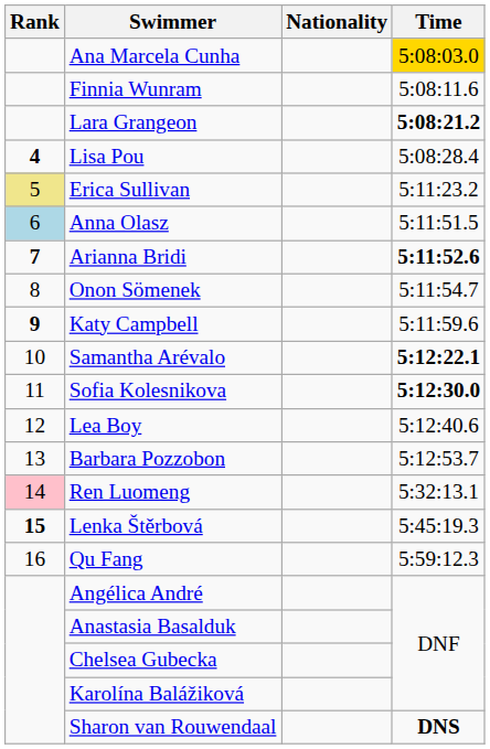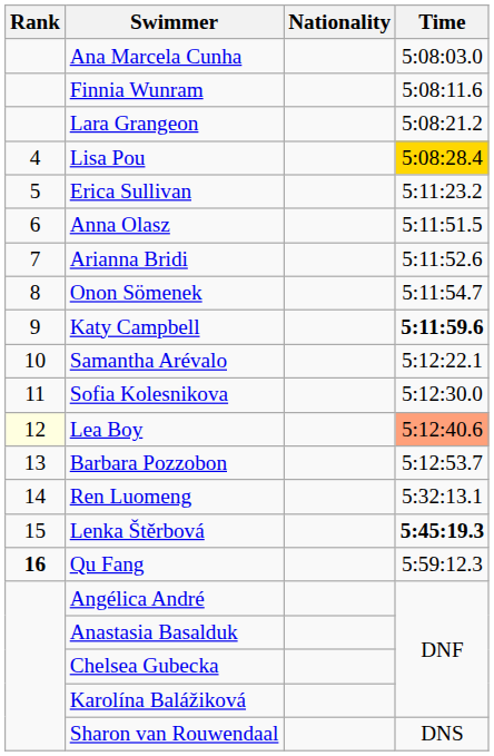Ana Marcela Cunha | Time: gold background -> no background
Lara Grangeon | Time: bold -> normal
Lisa Pou | Rank: bold -> normal
Lisa Pou | Time: no background -> gold background
Erica Sullivan | Rank: khaki background -> no background
Anna Olasz | Rank: lightblue background -> no background
Arianna Bridi | Rank: bold -> normal
Arianna Bridi | Time: bold -> normal
Katy Campbell | Rank: bold -> normal
Katy Campbell | Time: normal -> bold
Samantha Arévalo | Time: bold -> normal
Sofia Kolesnikova | Time: bold -> normal
Lea Boy | Rank: no background -> lightyellow background
Lea Boy | Time: no background -> lightsalmon background
Ren Luomeng | Rank: pink background -> no background
Lenka Štěrbová | Rank: bold -> normal
Lenka Štěrbová | Time: normal -> bold
Qu Fang | Rank: normal -> bold
Sharon van Rouwendaal | Time: bold -> normal
